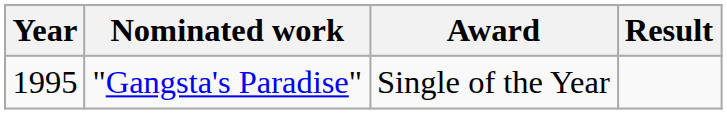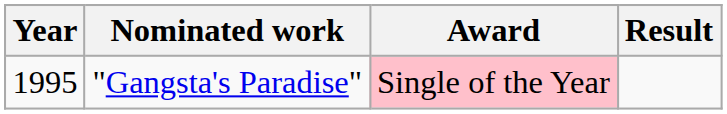"Gangsta's Paradise" | Award: no background -> pink background
